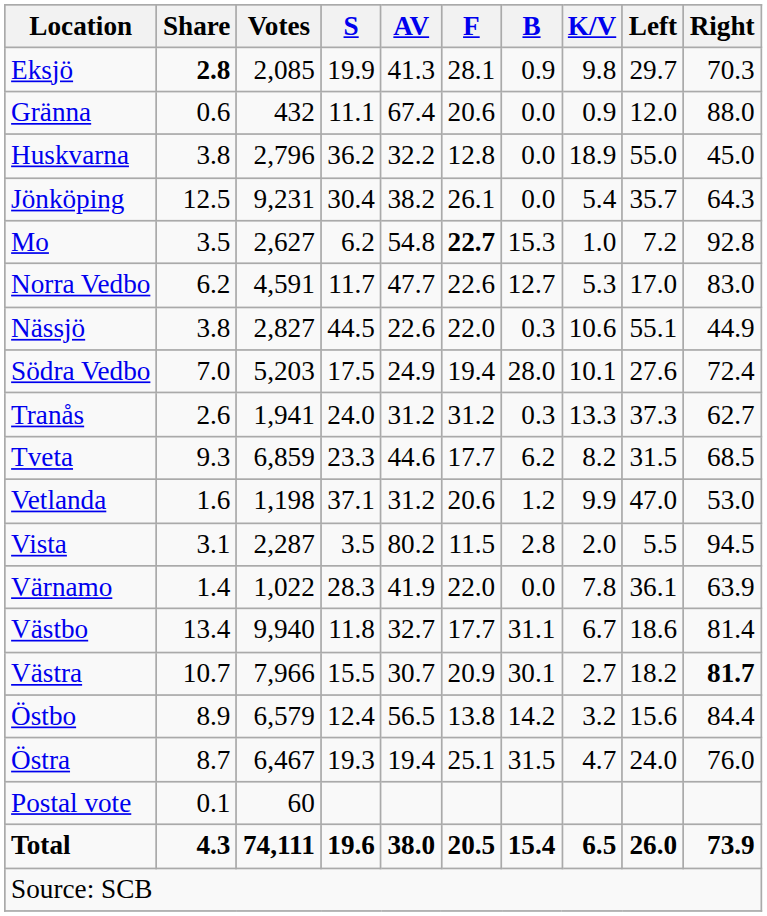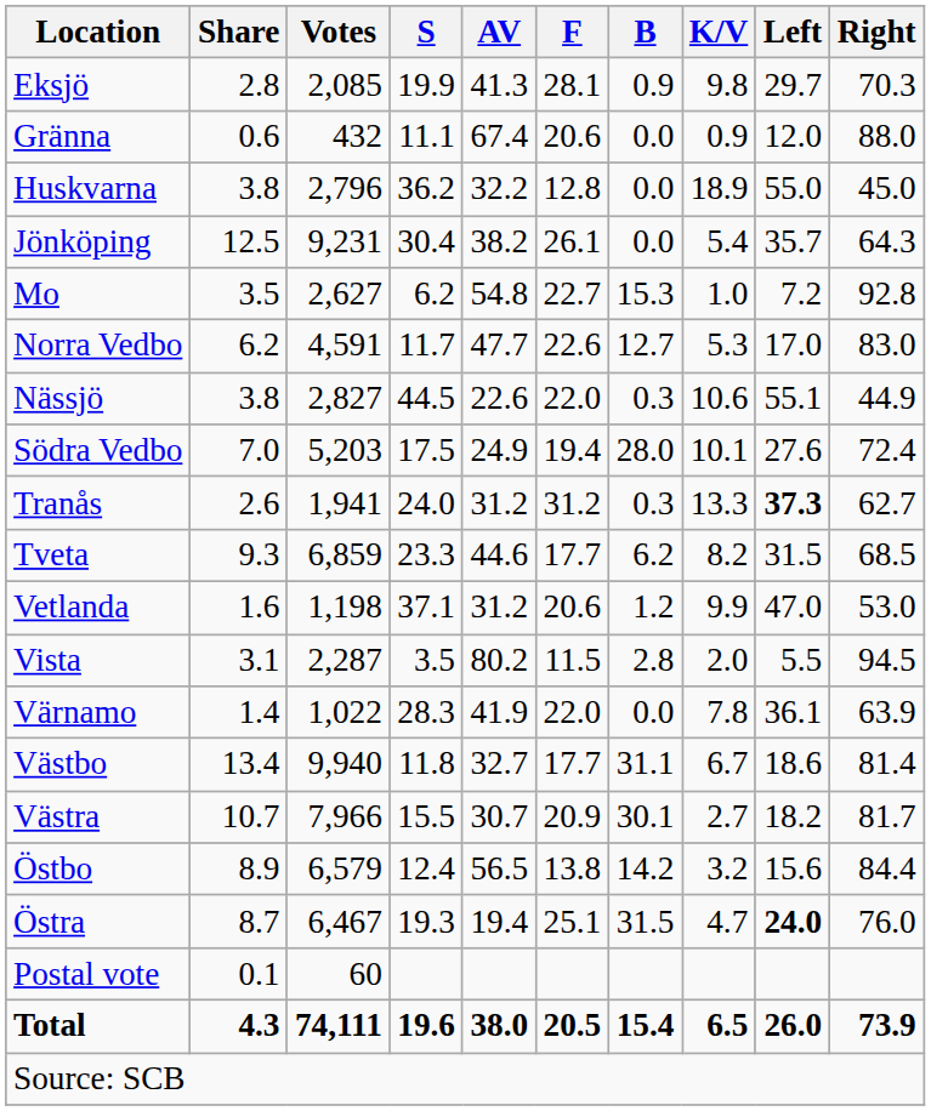Eksjö | Share: bold -> normal
Mo | F: bold -> normal
Tranås | Left: normal -> bold
Västra | Right: bold -> normal
Östra | Left: normal -> bold
